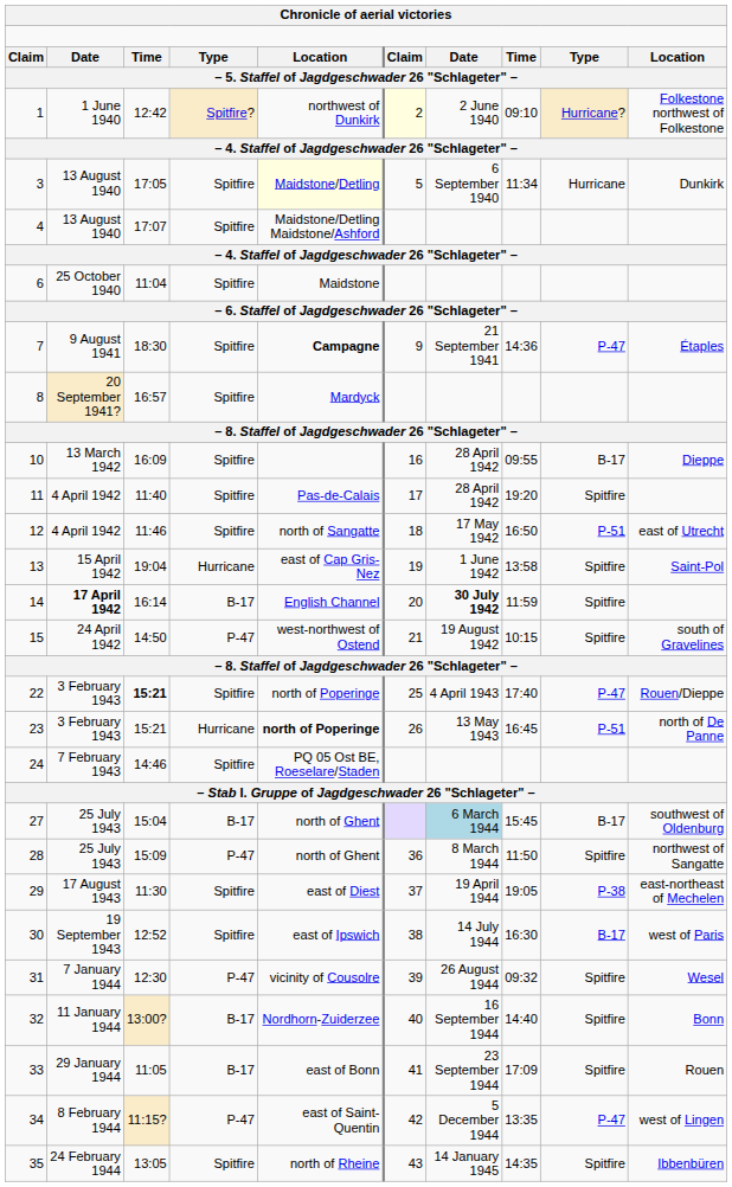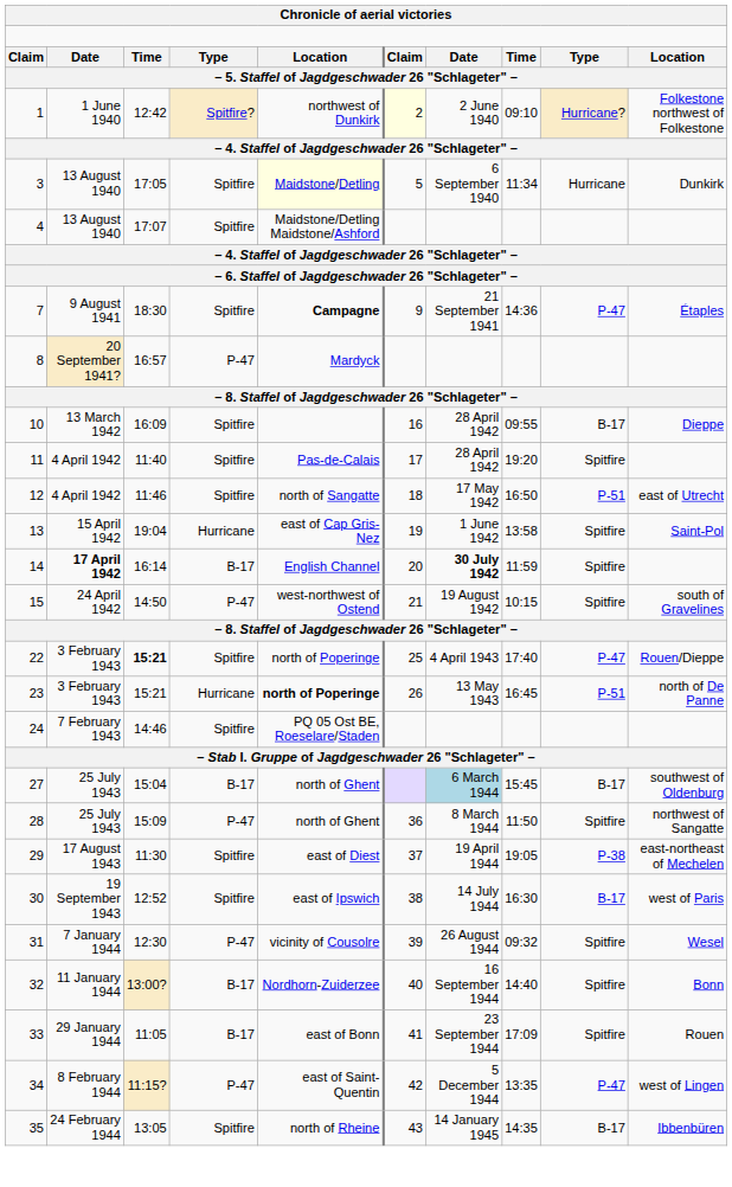- row: 6 | 25 October 1940 | 11:04 | Spitfire | Maidstone
8 | column 4: Spitfire -> P-47
35 | column 9: Spitfire -> B-17
